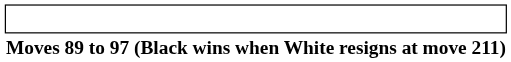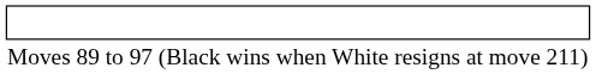row 1 | column 1: bold -> normal
